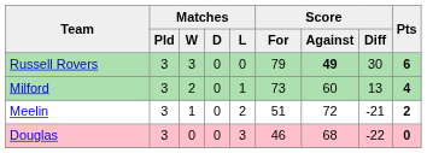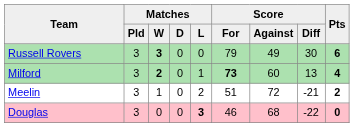Russell Rovers | Matches / W: normal -> bold
Russell Rovers | Score / Against: bold -> normal
Milford | Matches / W: normal -> bold
Milford | Score / For: normal -> bold
Douglas | Matches / L: normal -> bold
